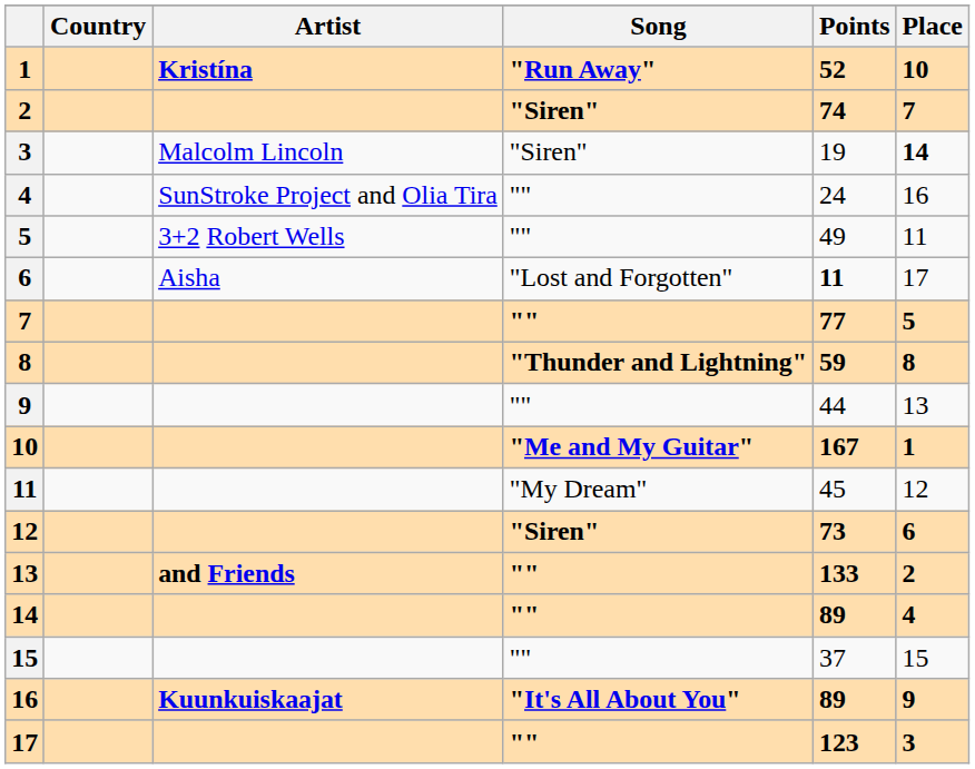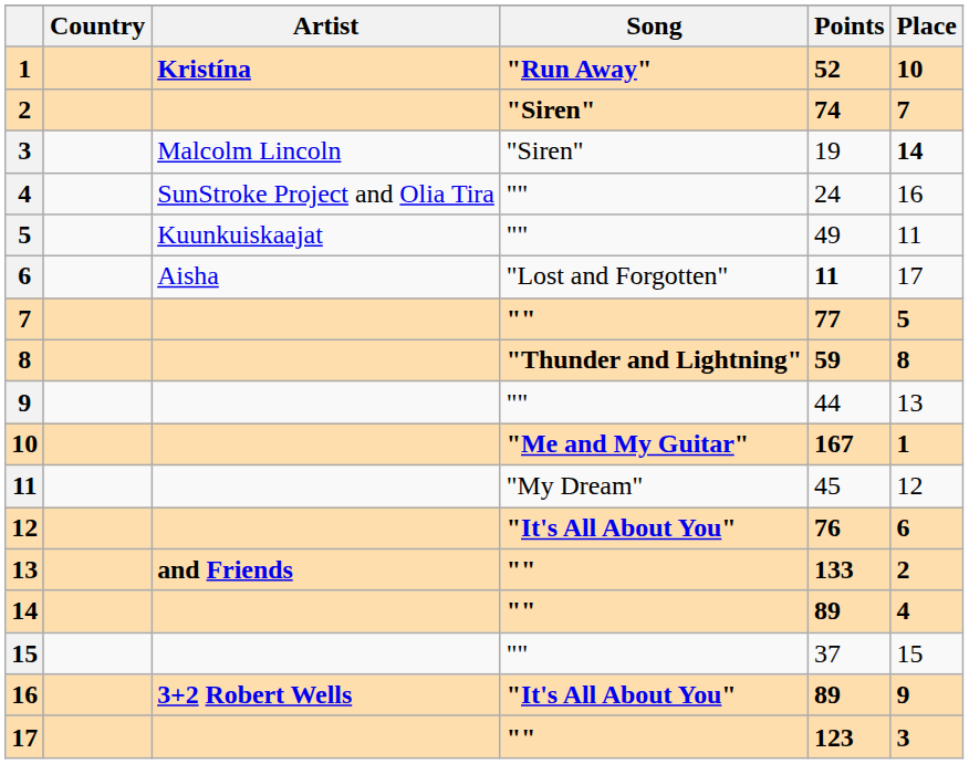row 6 | Artist: 3+2 Robert Wells -> Kuunkuiskaajat
row 13 | Song: "Siren" -> "It's All About You"
row 13 | Points: 73 -> 76
row 17 | Artist: Kuunkuiskaajat -> 3+2 Robert Wells
